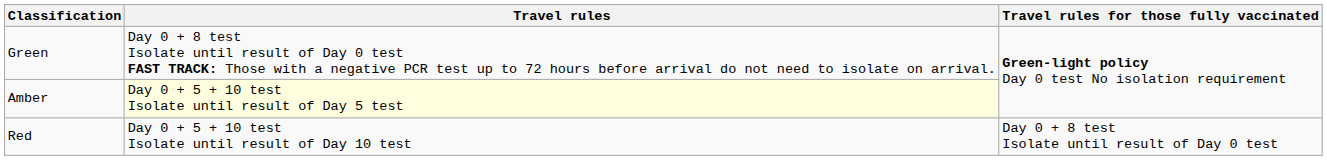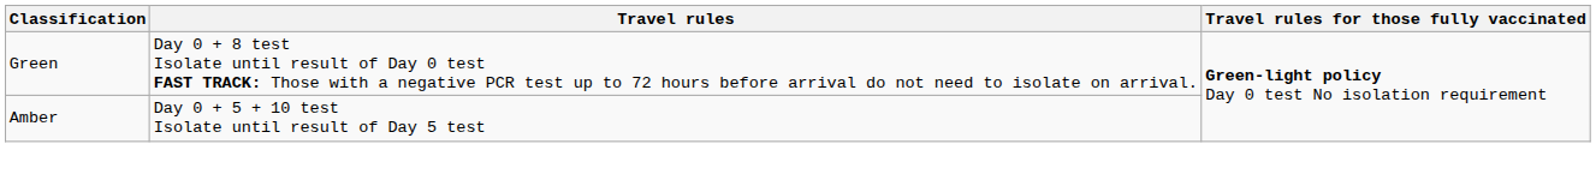Amber | Travel rules: lightyellow background -> no background
- row: Red | Day 0 + 5 + 10 test Isolate until result of Day 10 test | Day 0 + 8 test Isolate until result of Day 0 test
